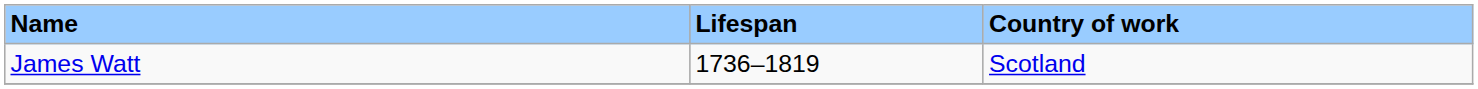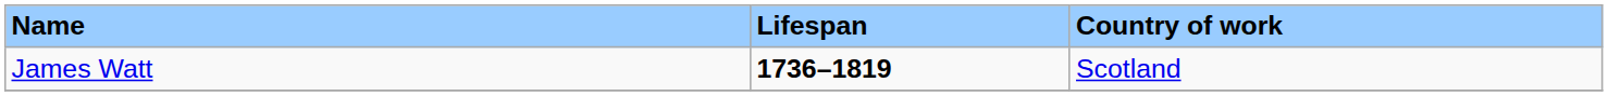James Watt | Lifespan: normal -> bold
